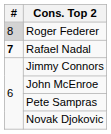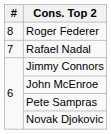Roger Federer | #: lightgrey background -> no background
Rafael Nadal | #: bold -> normal
